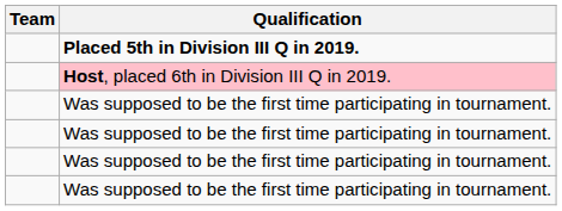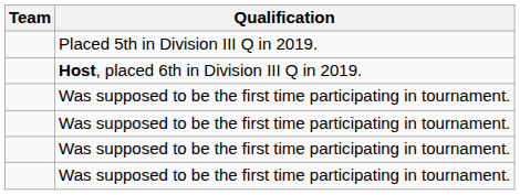row 2 | Qualification: bold -> normal
row 3 | Qualification: pink background -> no background
